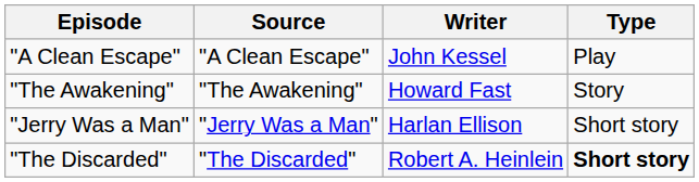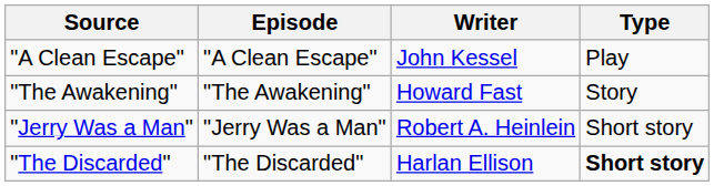columns swapped: Episode <-> Source
row 4 | Writer: Harlan Ellison -> Robert A. Heinlein
row 5 | Writer: Robert A. Heinlein -> Harlan Ellison
